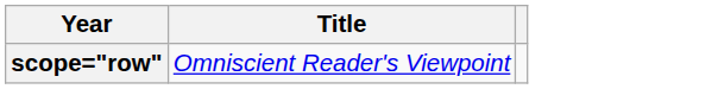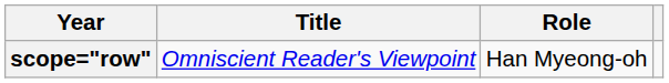+ column: Role | Han Myeong-oh
